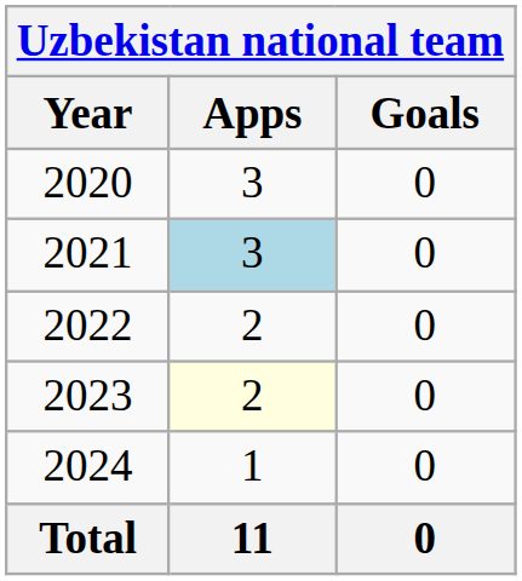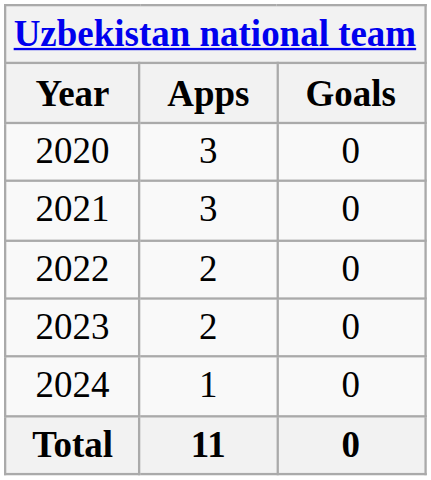2021 | Apps: lightblue background -> no background
2023 | Apps: lightyellow background -> no background
